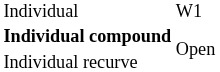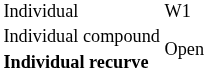Individual compound | column 1: bold -> normal
Individual recurve | column 1: normal -> bold
